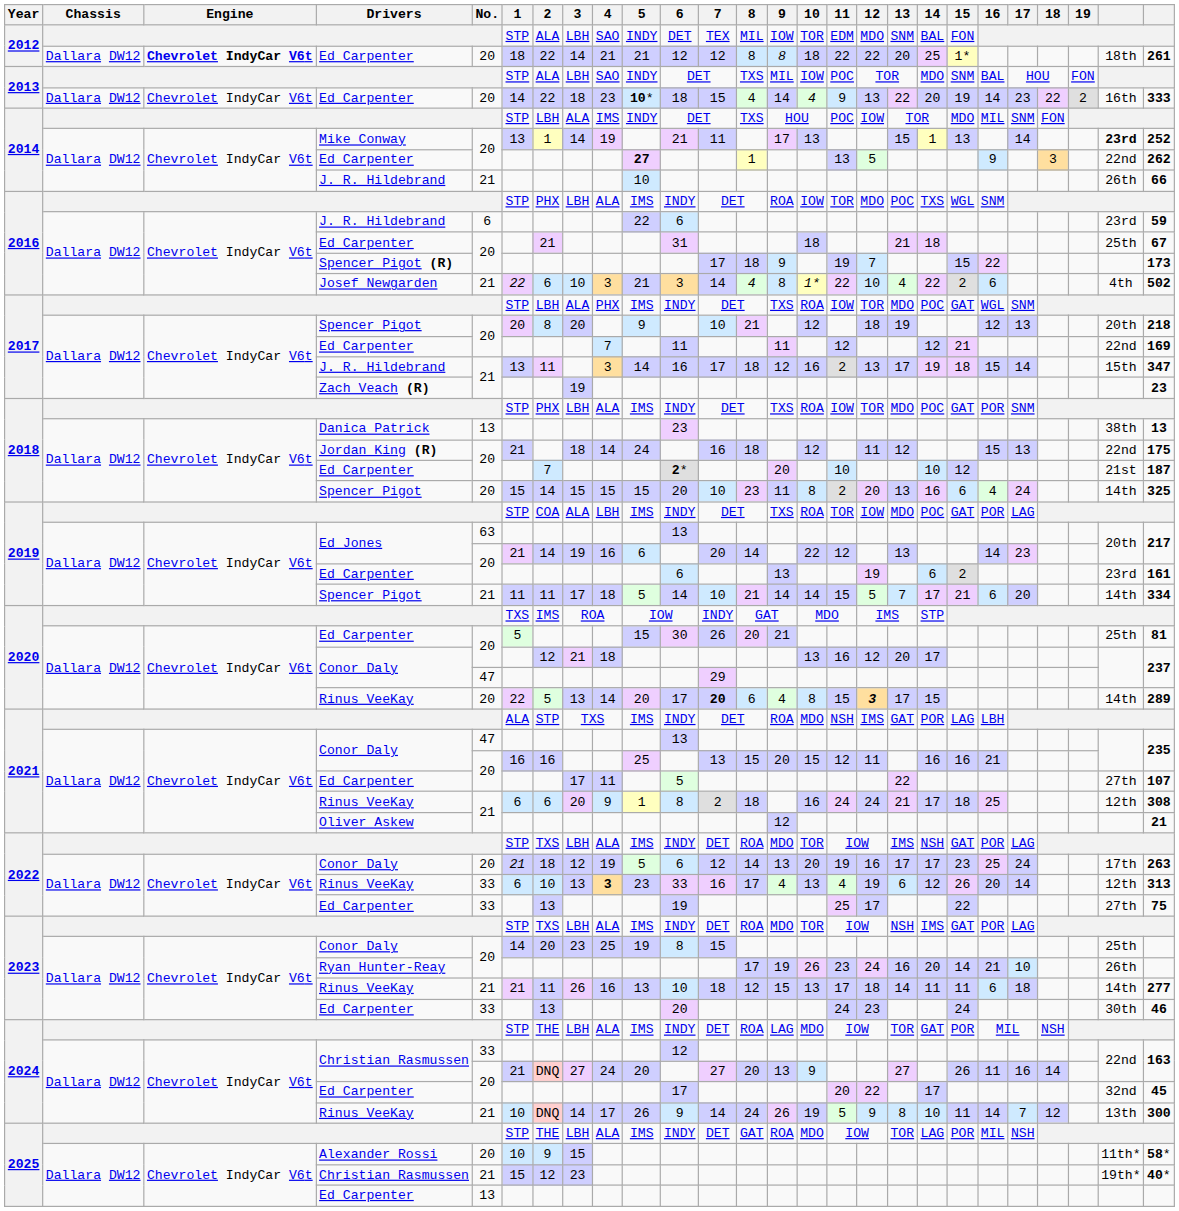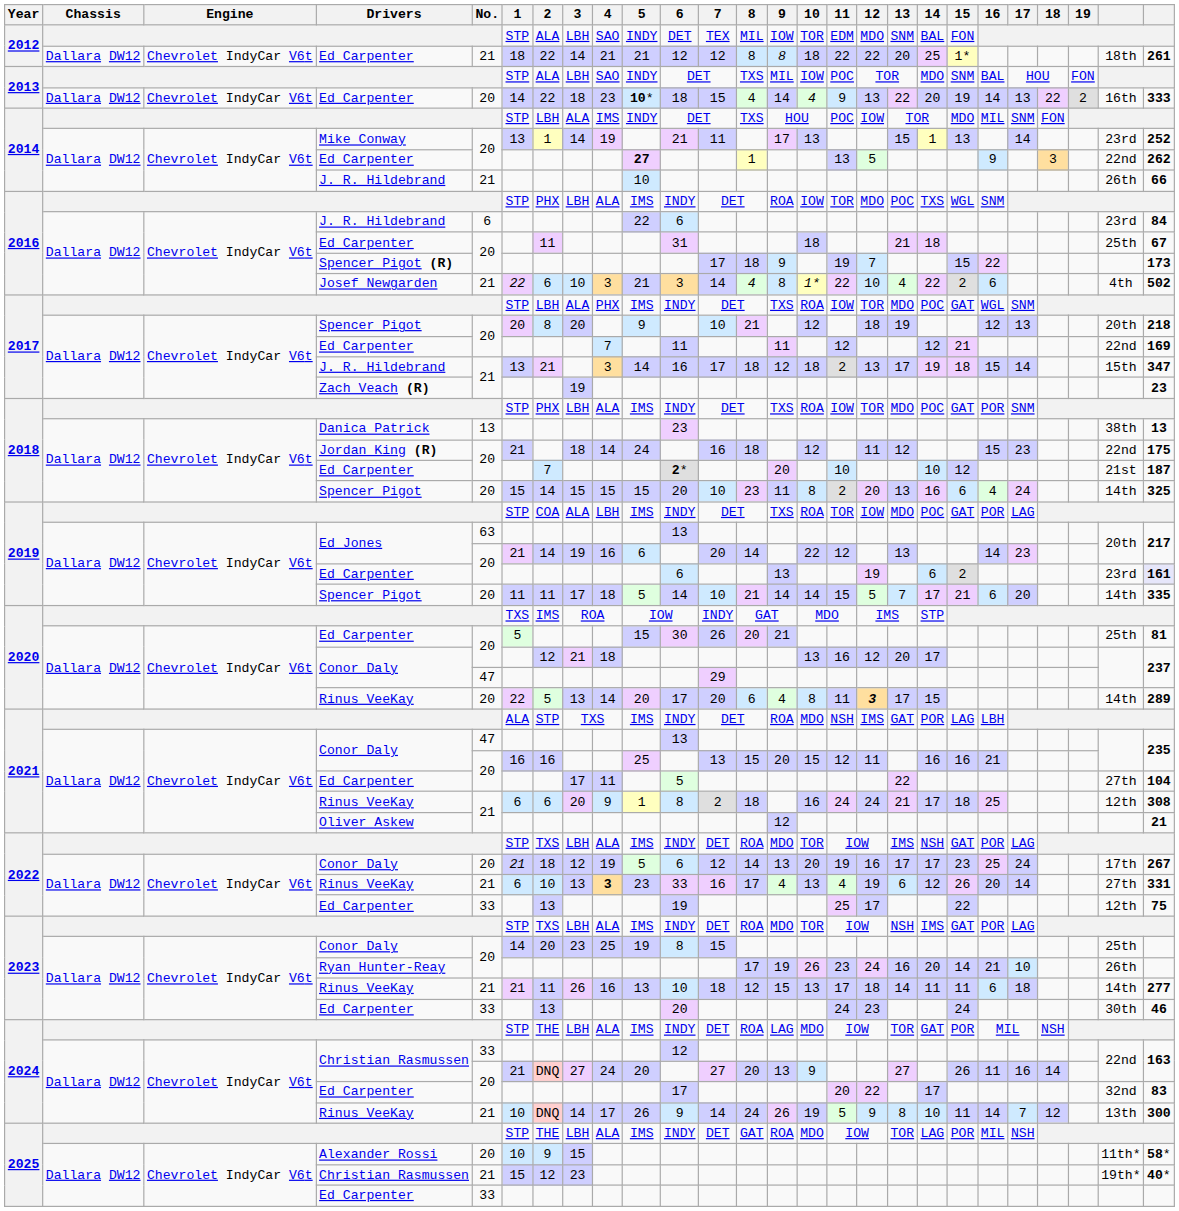2012 / Ed Carpenter | Engine: bold -> normal
2012 / Ed Carpenter | No.: 20 -> 21
2013 / Ed Carpenter | 17: 23 -> 13
Mike Conway | column 25: bold -> normal
2016 / J. R. Hildebrand | column 26: 59 -> 84
2016 / Ed Carpenter | 2: 21 -> 11
2017 / J. R. Hildebrand | 2: 11 -> 21
2017 / J. R. Hildebrand | 10: 16 -> 18
Jordan King (R) | 17: 13 -> 23
2019 / Ed Carpenter | column 26: no background -> lavender background
2019 / Spencer Pigot | No.: 21 -> 20
2019 / Spencer Pigot | column 26: 334 -> 335
2020 / Rinus VeeKay | 7: bold -> normal
2020 / Rinus VeeKay | 11: 15 -> 11
2021 / Ed Carpenter | column 26: 107 -> 104
2022 / Conor Daly | column 26: 263 -> 267
2022 / Rinus VeeKay | No.: 33 -> 21
2022 / Rinus VeeKay | column 25: 12th -> 27th
2022 / Rinus VeeKay | column 26: 313 -> 331
2022 / Ed Carpenter | column 25: 27th -> 12th
2024 / Ed Carpenter | column 26: 45 -> 83
2025 / Ed Carpenter | No.: 13 -> 33
